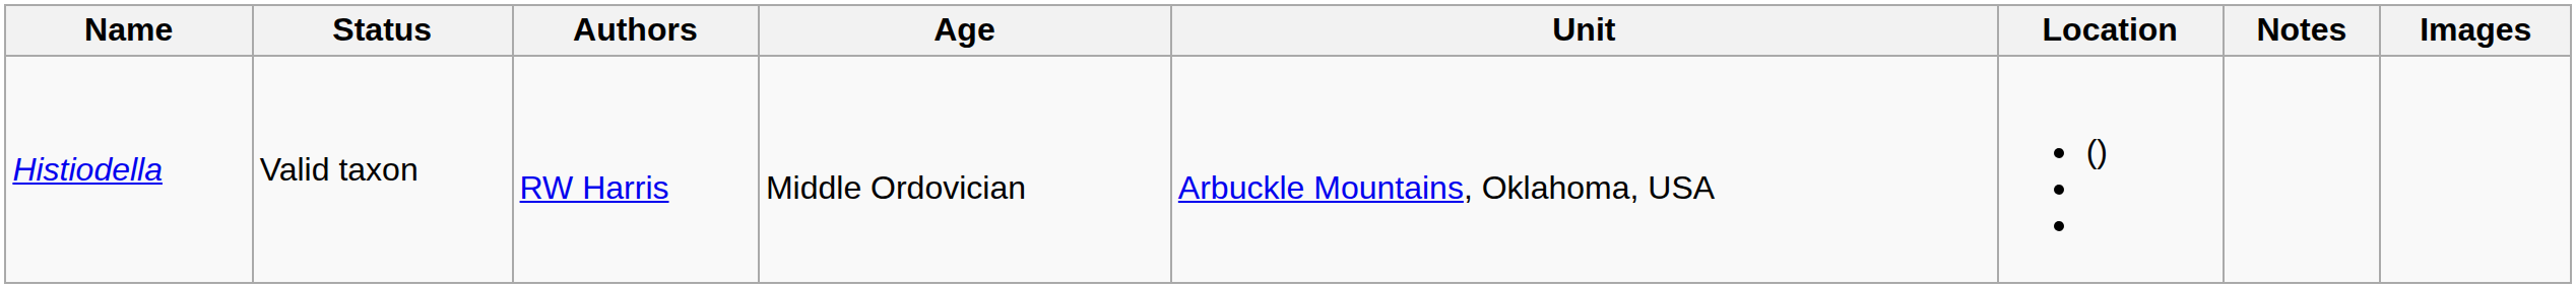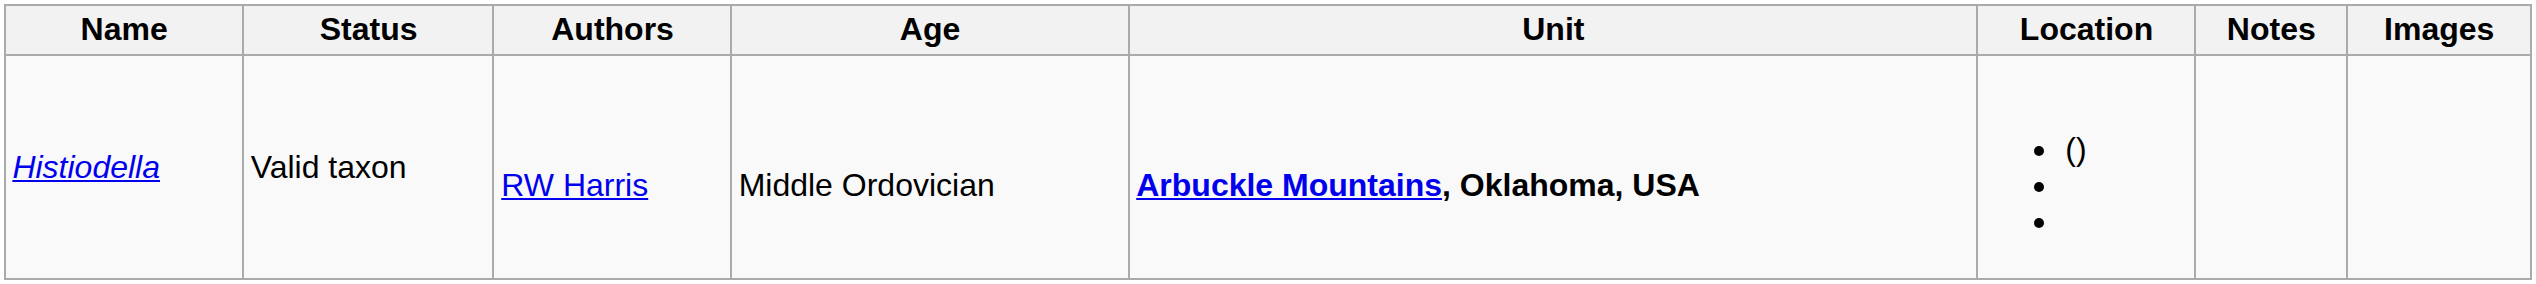Histiodella | Unit: normal -> bold
